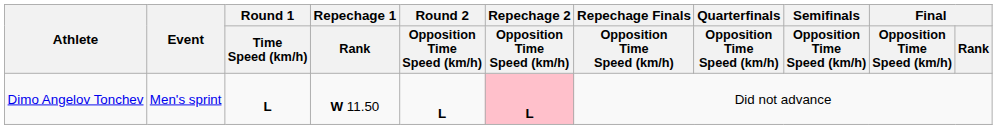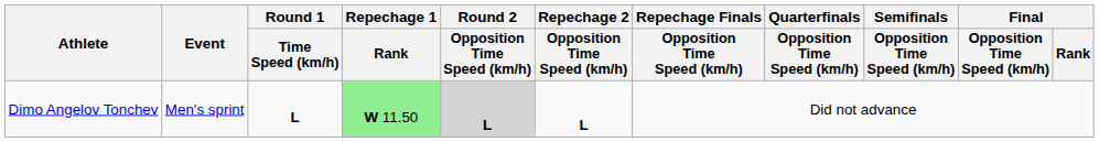Dimo Angelov Tonchev | Repechage 1 / Rank: no background -> lightgreen background
Dimo Angelov Tonchev | Round 2 / Opposition Time Speed (km/h): no background -> lightgrey background
Dimo Angelov Tonchev | Repechage 2 / Opposition Time Speed (km/h): pink background -> no background
